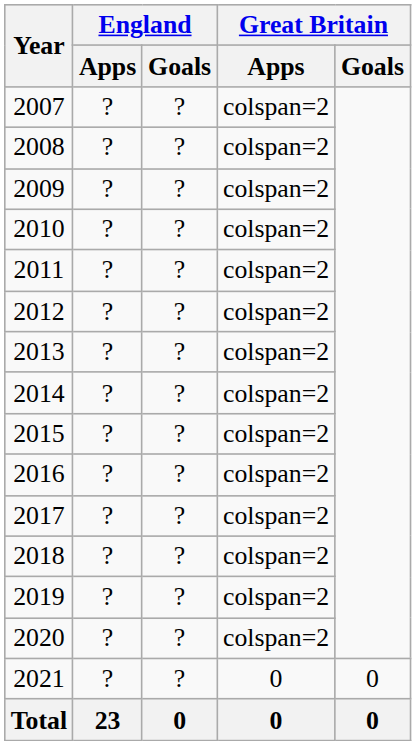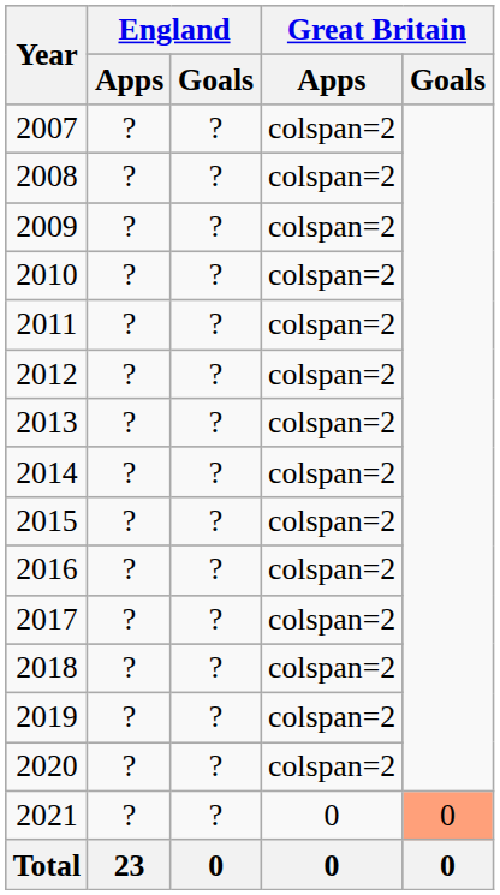2021 | Great Britain / Goals: no background -> lightsalmon background
